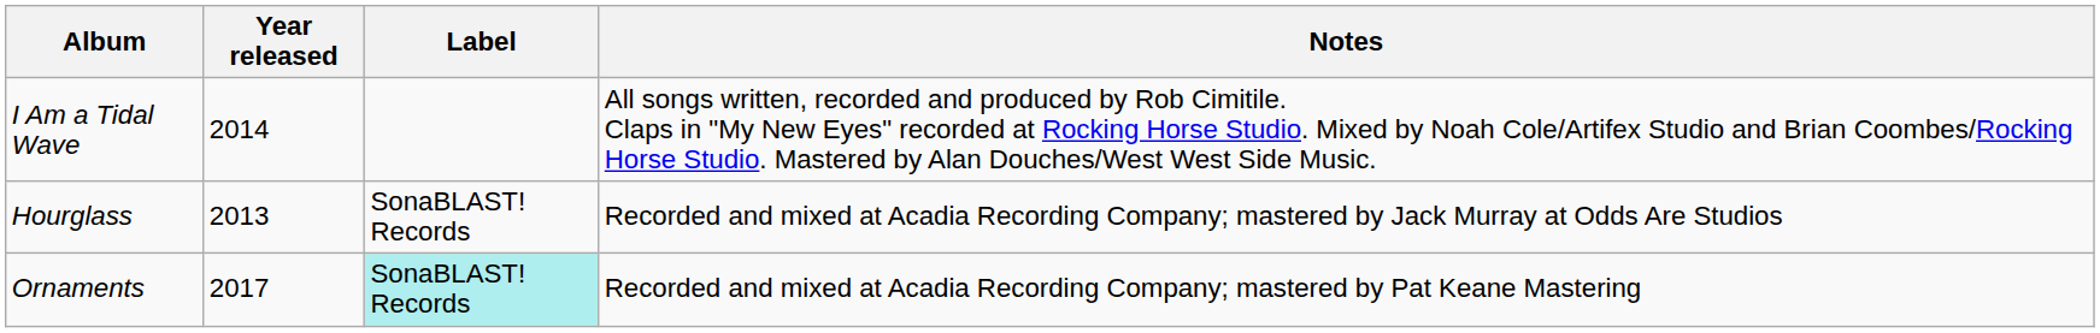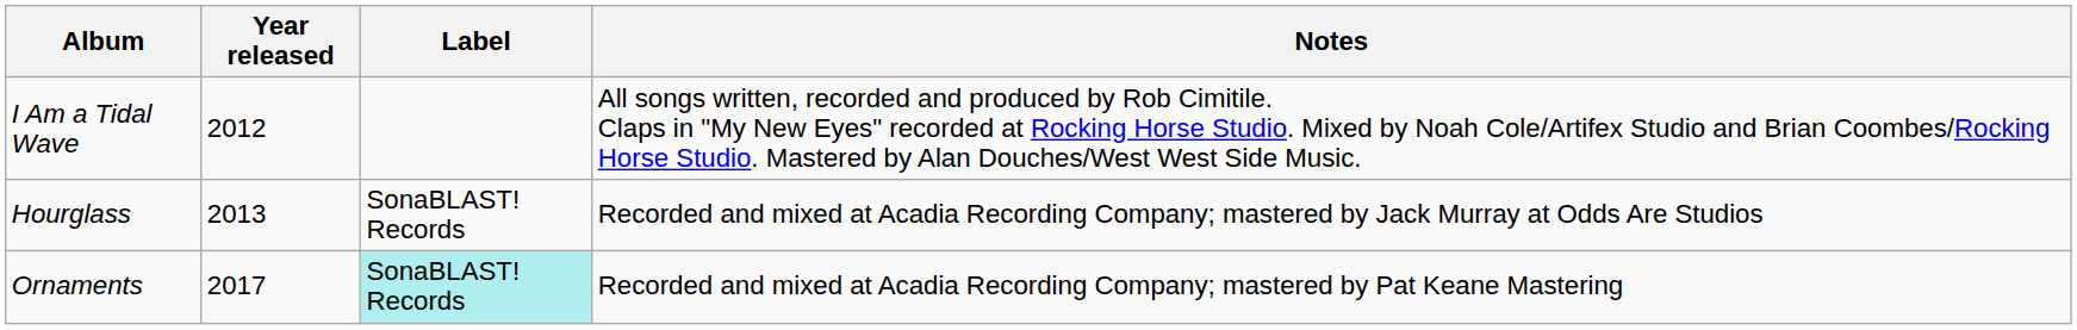I Am a Tidal Wave | Year released: 2014 -> 2012
